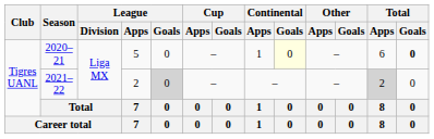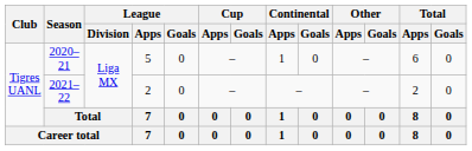2020–21 | Continental / Goals: lightyellow background -> no background
2020–21 | Total / Goals: bold -> normal
2021–22 | League / Goals: lightgrey background -> no background
2021–22 | Total / Apps: lightgrey background -> no background
